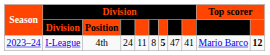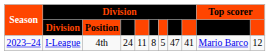I-League | column 7: bold -> normal
I-League | column 11: bold -> normal
